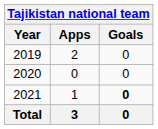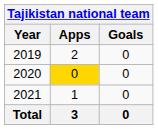2020 | Apps: no background -> gold background
2021 | Goals: bold -> normal
